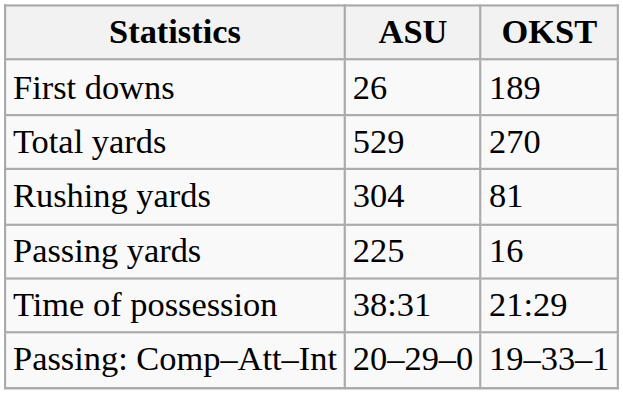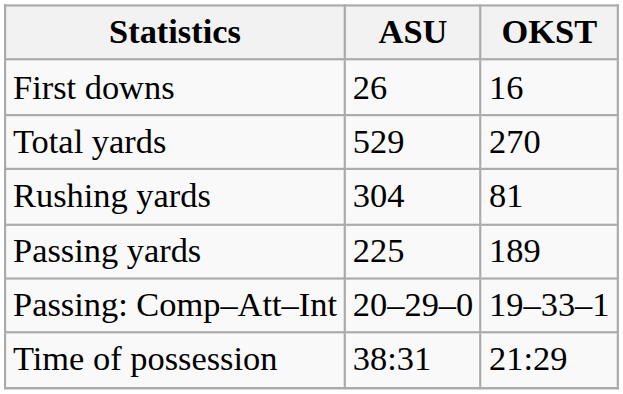First downs | OKST: 189 -> 16
Passing yards | OKST: 16 -> 189
rows swapped: Passing: Comp–Att–Int <-> Time of possession
